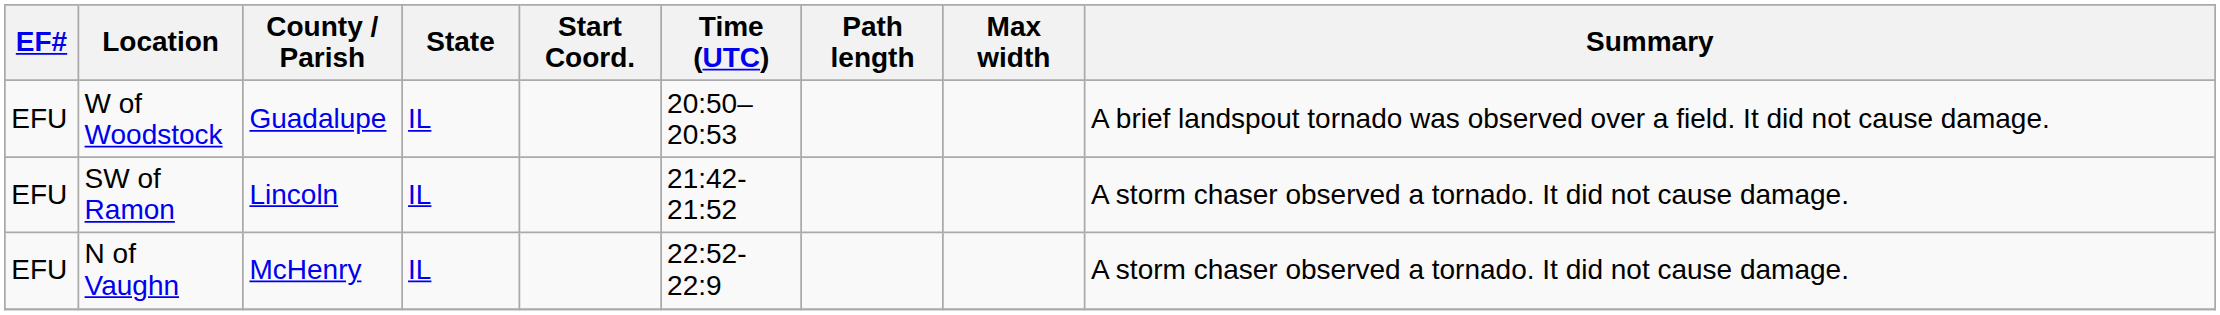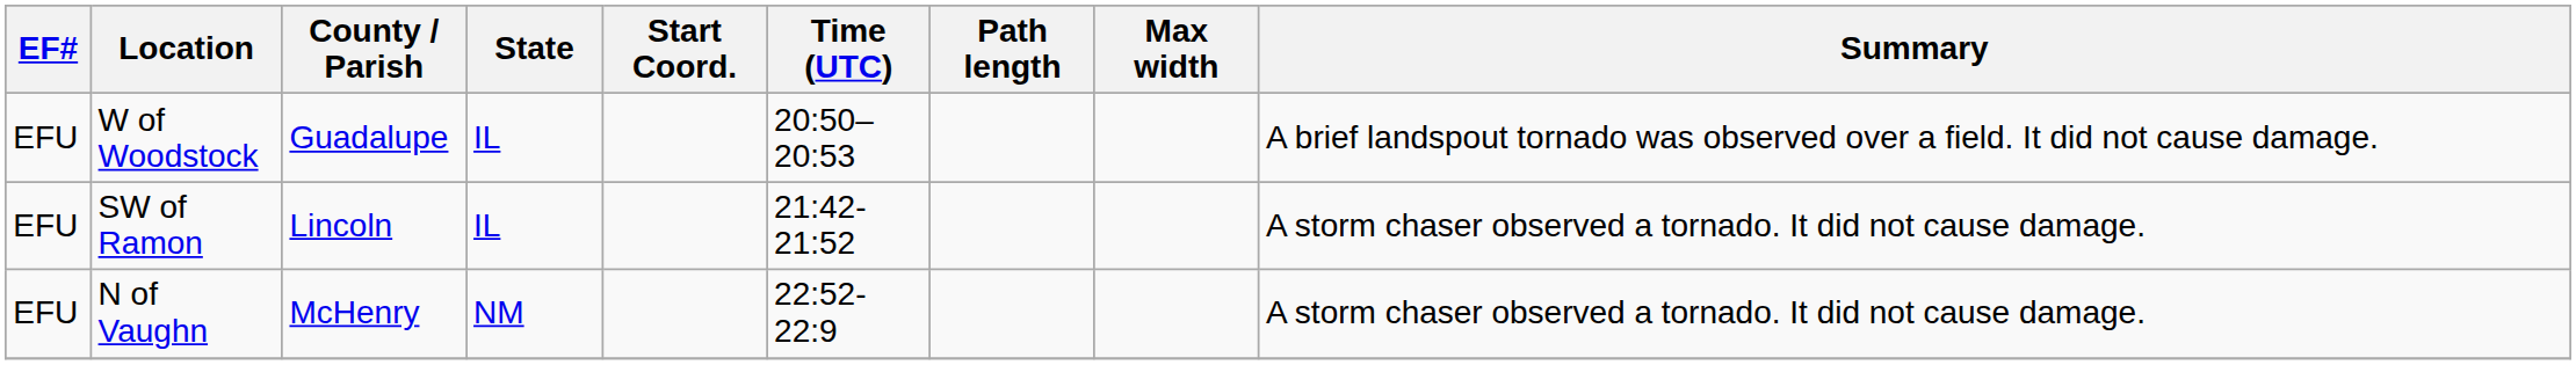N of Vaughn | State: IL -> NM
